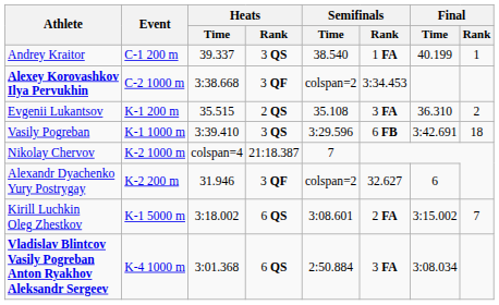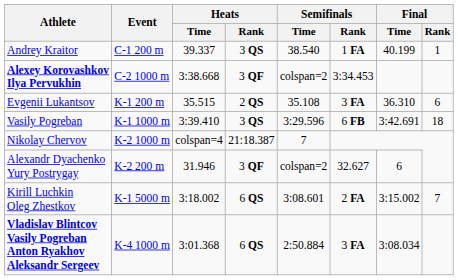Evgenii Lukantsov | Final / Rank: 2 -> 6
